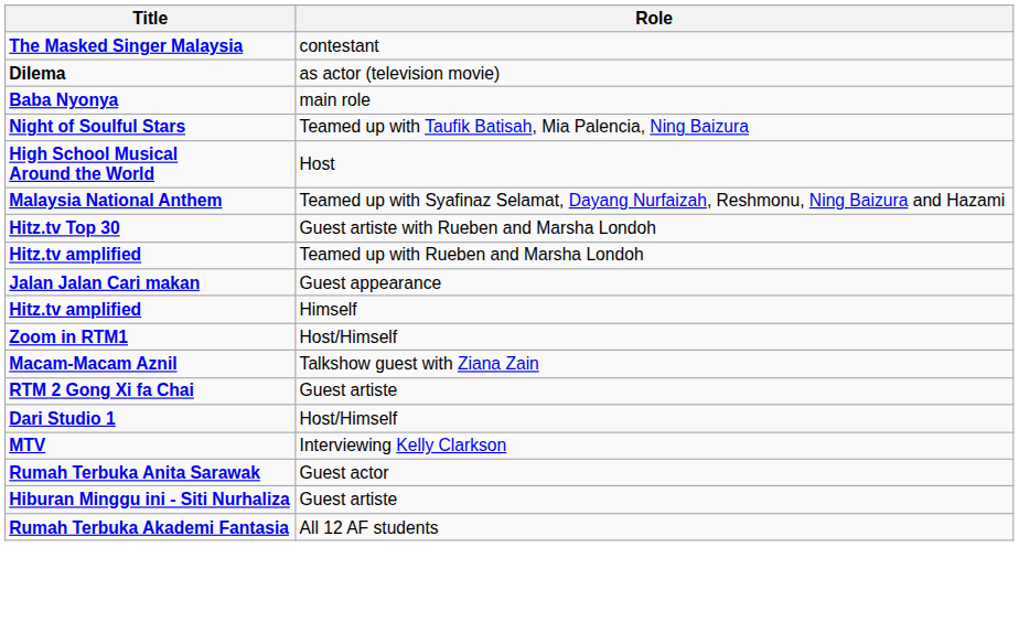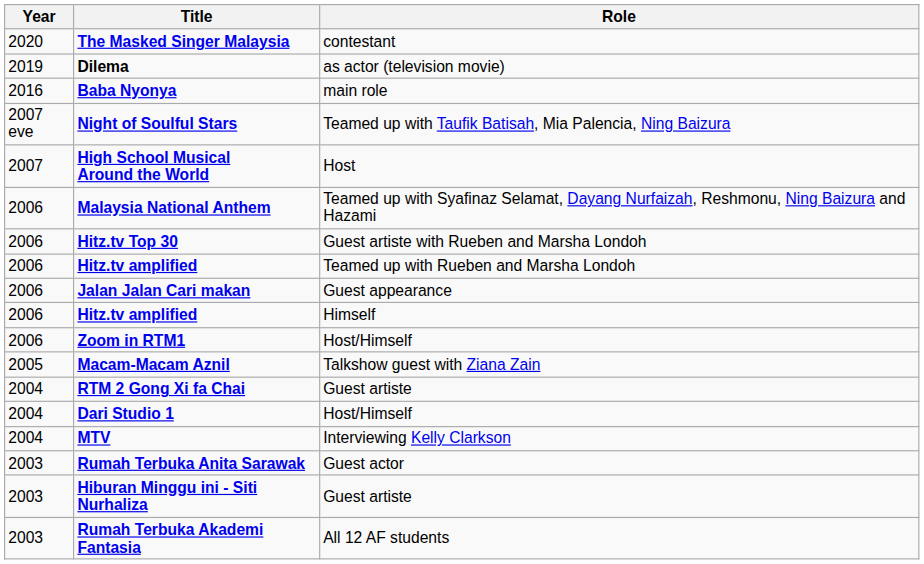+ column: Year | 2020 | 2019 | 2016 | 2007 eve | 2007 | 2006 | 2006 | 2006 | 2006 | 2006 | 2006 | 2005 | 2004 | 2004 | 2004 | 2003 | 2003 | 2003
